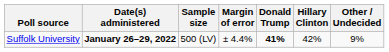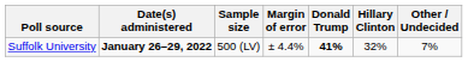Suffolk University | Hillary Clinton: 42% -> 32%
Suffolk University | Other / Undecided: 9% -> 7%
